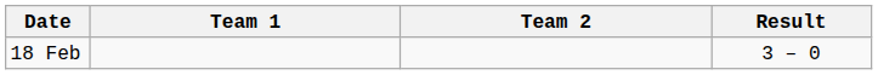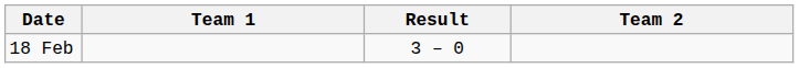columns swapped: Result <-> Team 2
